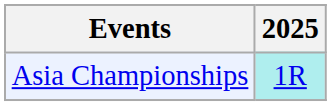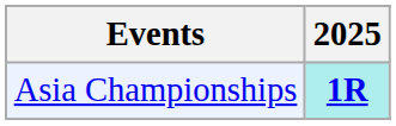Asia Championships | 2025: normal -> bold
